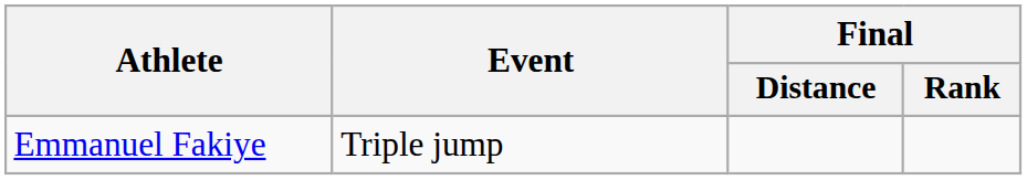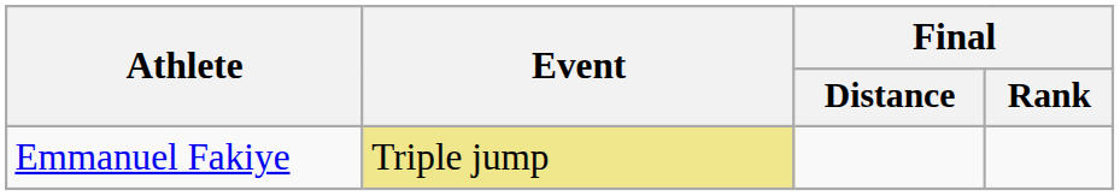Emmanuel Fakiye | Event: no background -> khaki background
